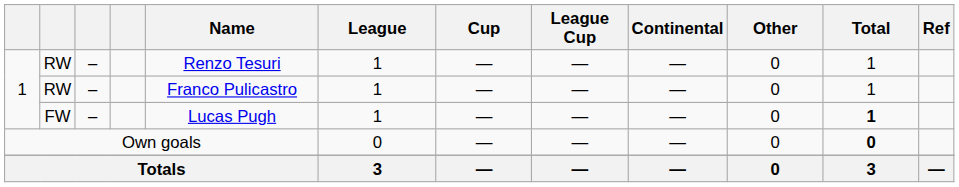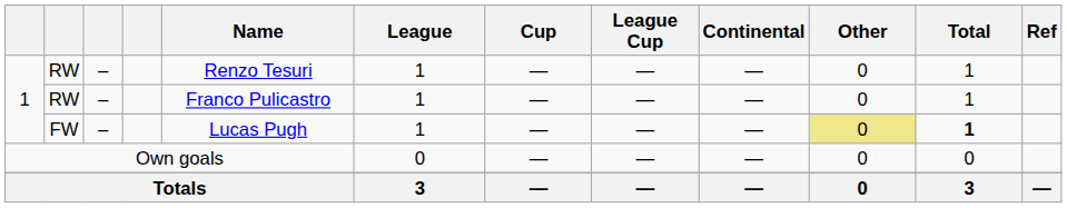FW | Other: no background -> khaki background
Own goals | Total: bold -> normal
